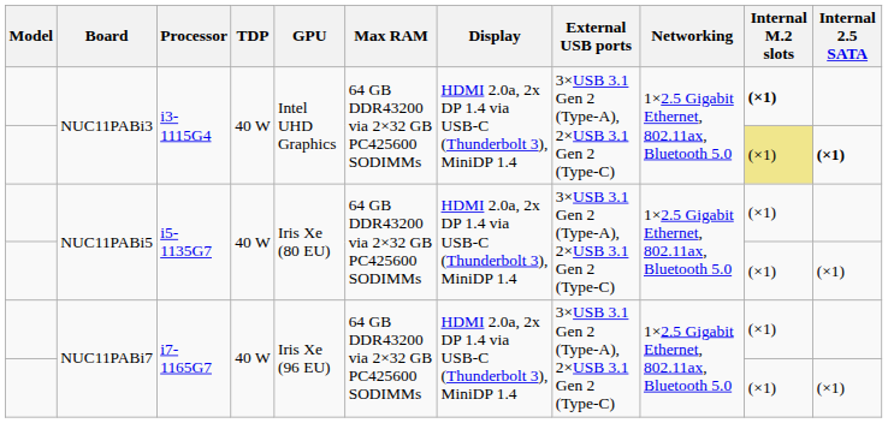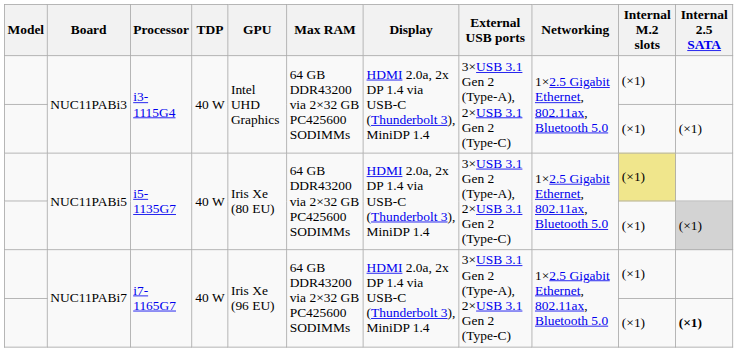row 2 | Internal M.2 slots: bold -> normal
row 3 | Internal M.2 slots: khaki background -> no background
row 3 | Internal 2.5 SATA: bold -> normal
row 4 | Internal M.2 slots: no background -> khaki background
row 5 | Internal 2.5 SATA: no background -> lightgrey background
row 7 | Internal 2.5 SATA: normal -> bold
